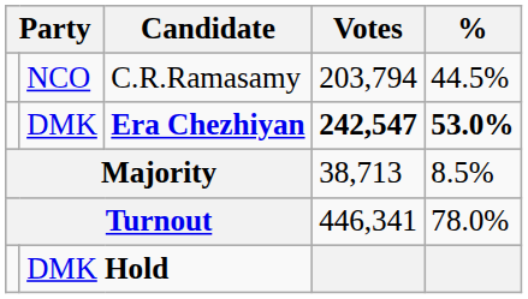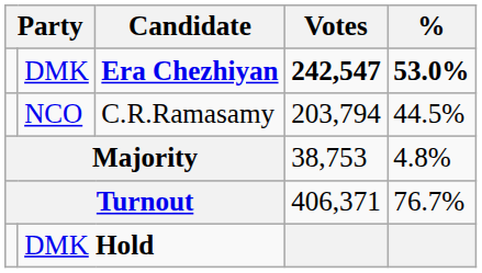rows swapped: DMK <-> NCO
Majority | Votes: 38,713 -> 38,753
Majority | %: 8.5% -> 4.8%
Turnout | Votes: 446,341 -> 406,371
Turnout | %: 78.0% -> 76.7%
